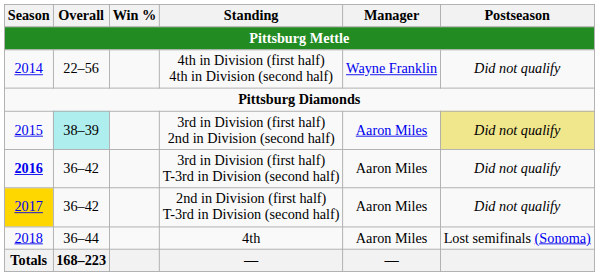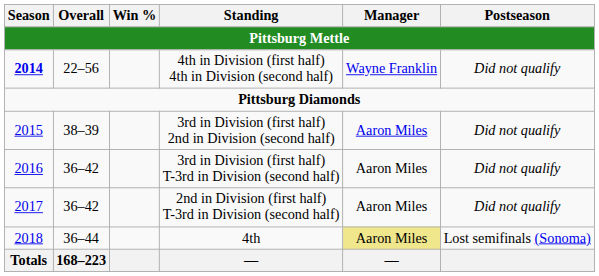4th in Division (first half) 4th in Division (second half) | Season: normal -> bold
3rd in Division (first half) 2nd in Division (second half) | Overall: paleturquoise background -> no background
3rd in Division (first half) 2nd in Division (second half) | Postseason: khaki background -> no background
3rd in Division (first half) T-3rd in Division (second half) | Season: bold -> normal
2nd in Division (first half) T-3rd in Division (second half) | Season: gold background -> no background
4th | Manager: no background -> khaki background
